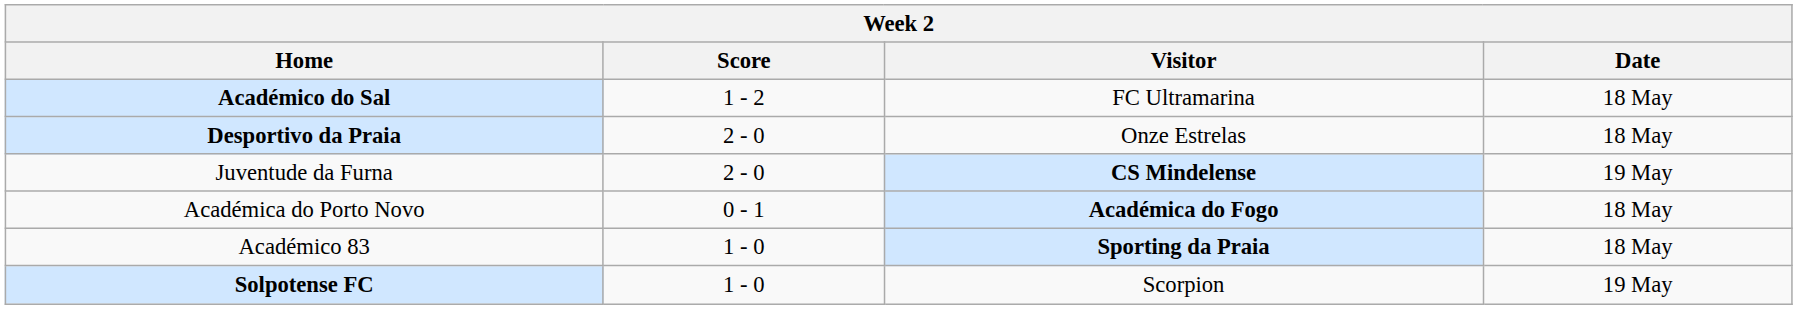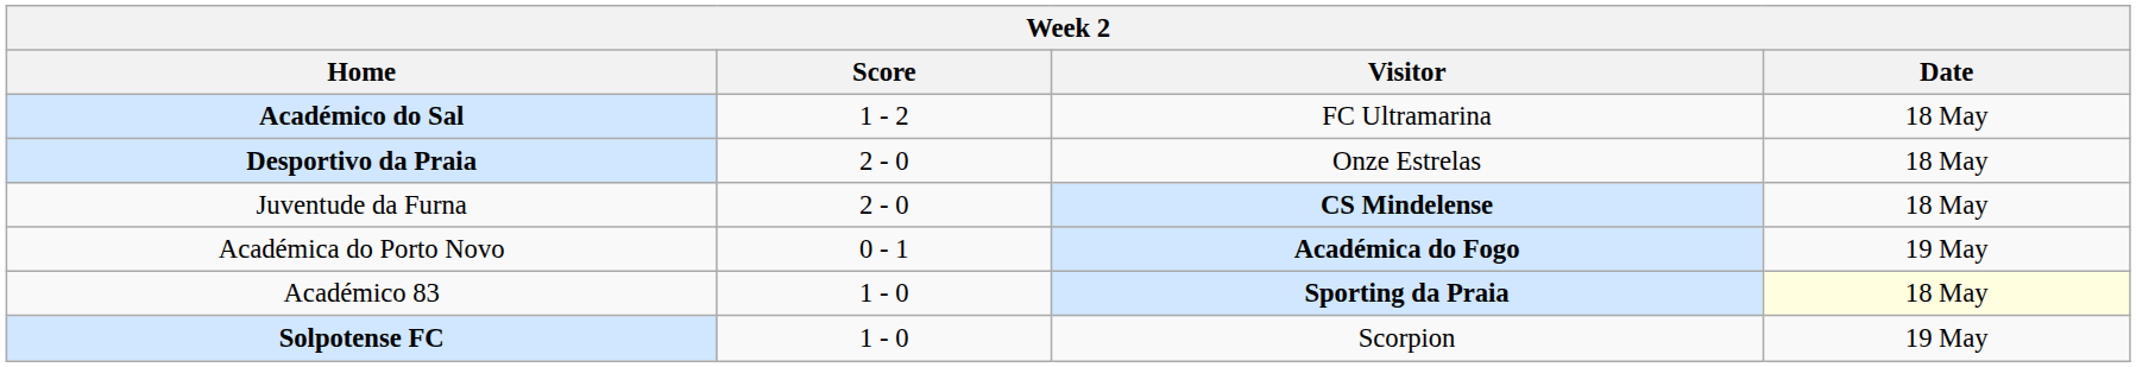Juventude da Furna | Date: 19 May -> 18 May
Académica do Porto Novo | Date: 18 May -> 19 May
Académico 83 | Date: no background -> lightyellow background
